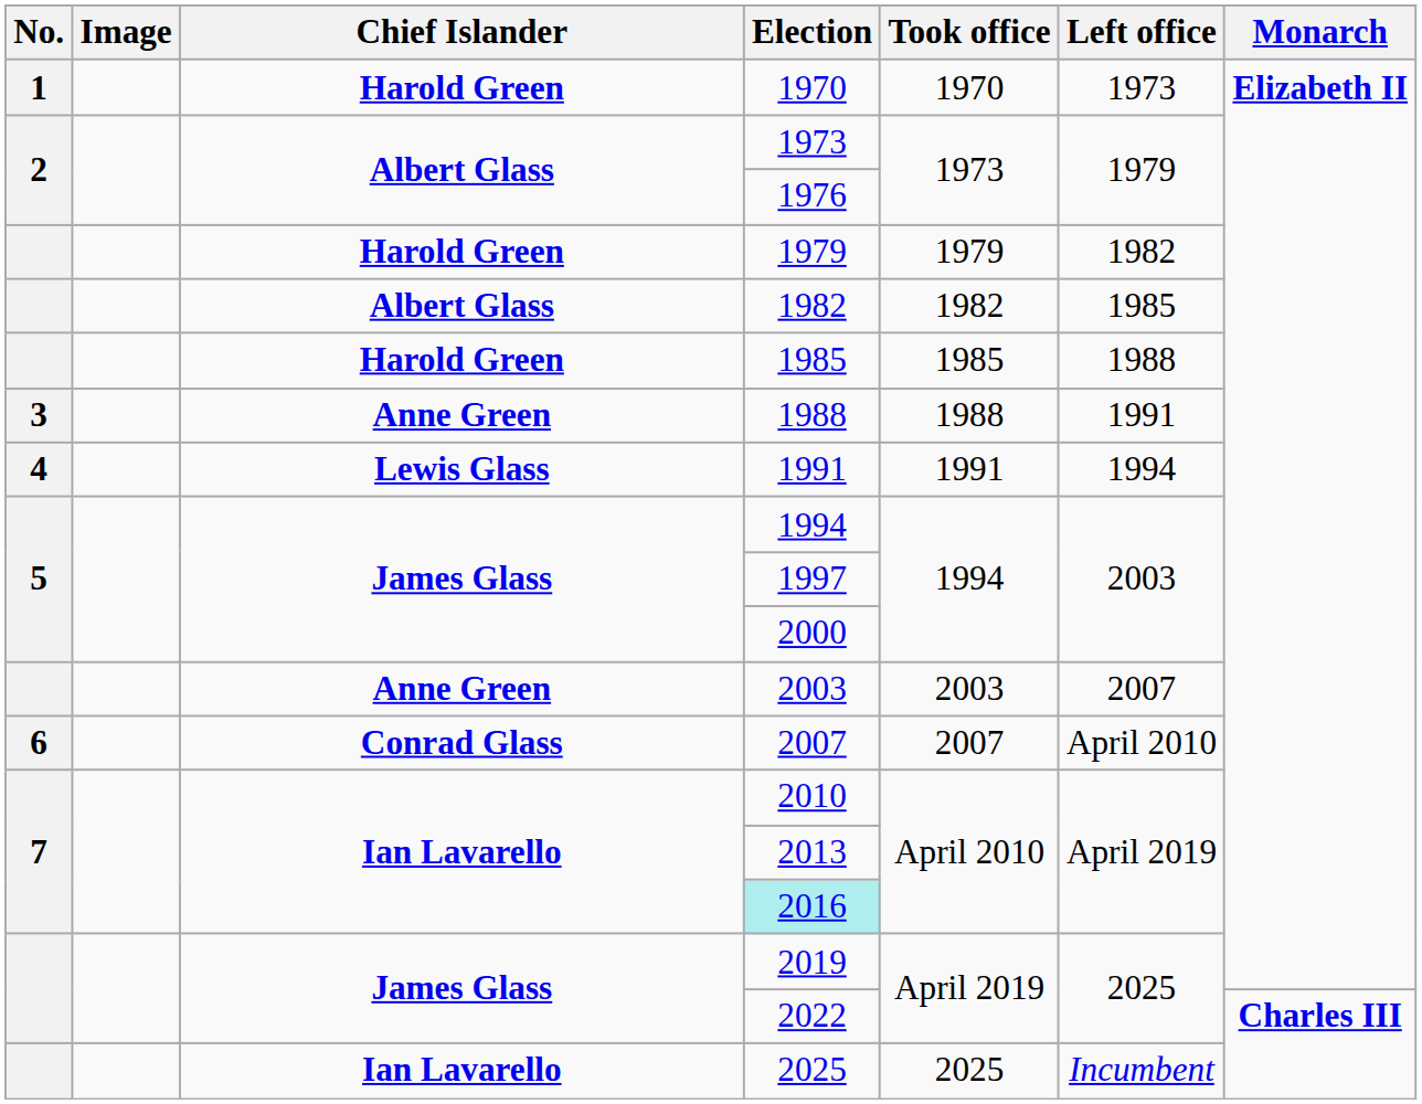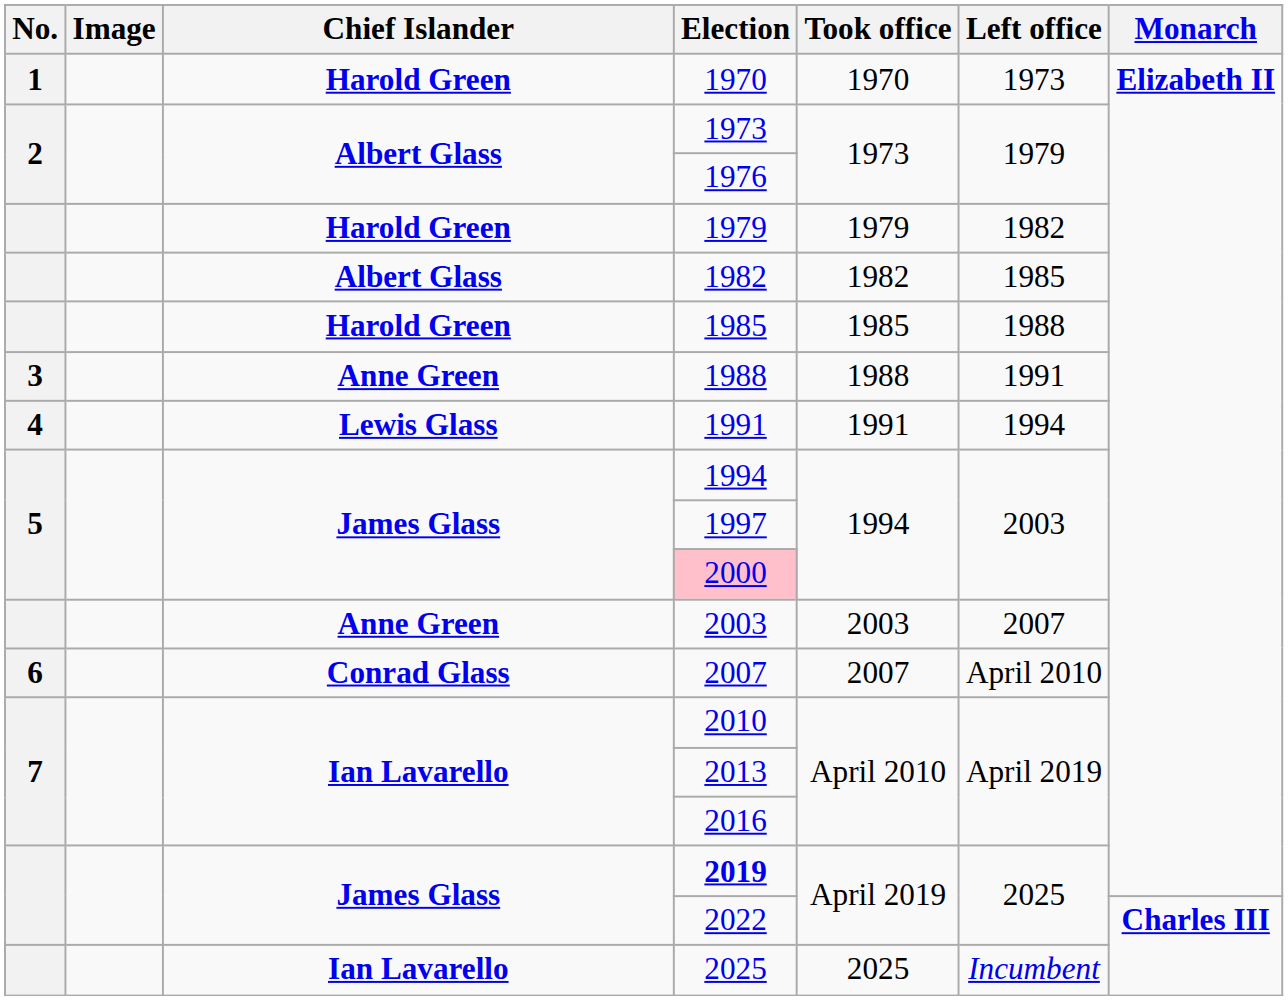2000 | Election: no background -> pink background
2016 | Election: paleturquoise background -> no background
2019 | Election: normal -> bold
